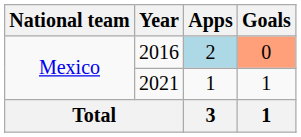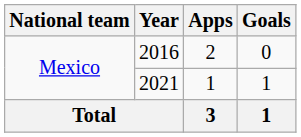2016 | Apps: lightblue background -> no background
2016 | Goals: lightsalmon background -> no background
